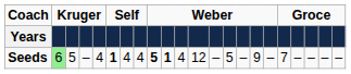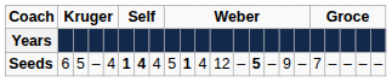Seeds | column 2: lightgreen background -> no background
Seeds | column 7: normal -> bold
Seeds | column 9: bold -> normal
Seeds | column 14: normal -> bold
